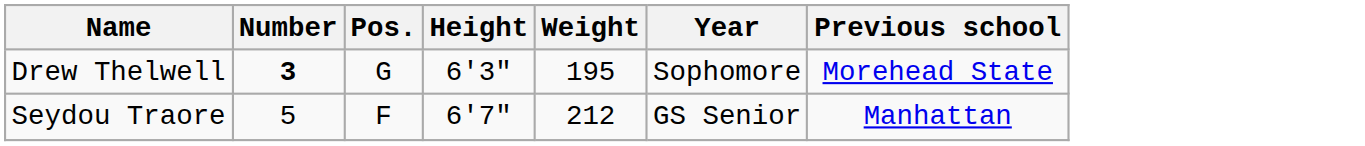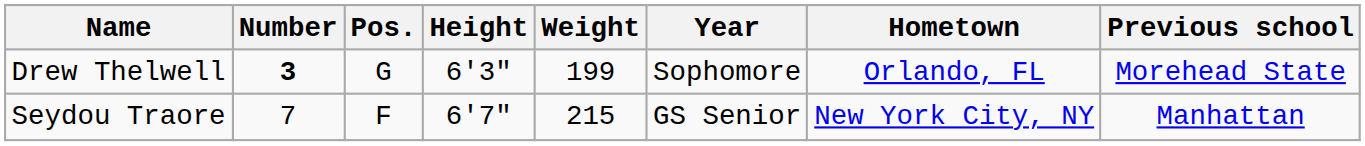+ column: Hometown | Orlando, FL | New York City, NY
Drew Thelwell | Weight: 195 -> 199
Seydou Traore | Number: 5 -> 7
Seydou Traore | Weight: 212 -> 215
